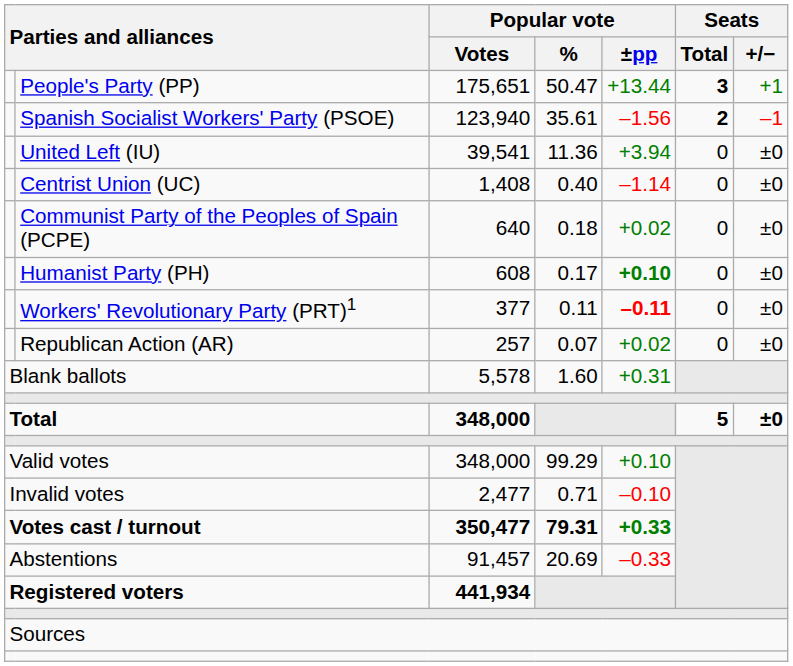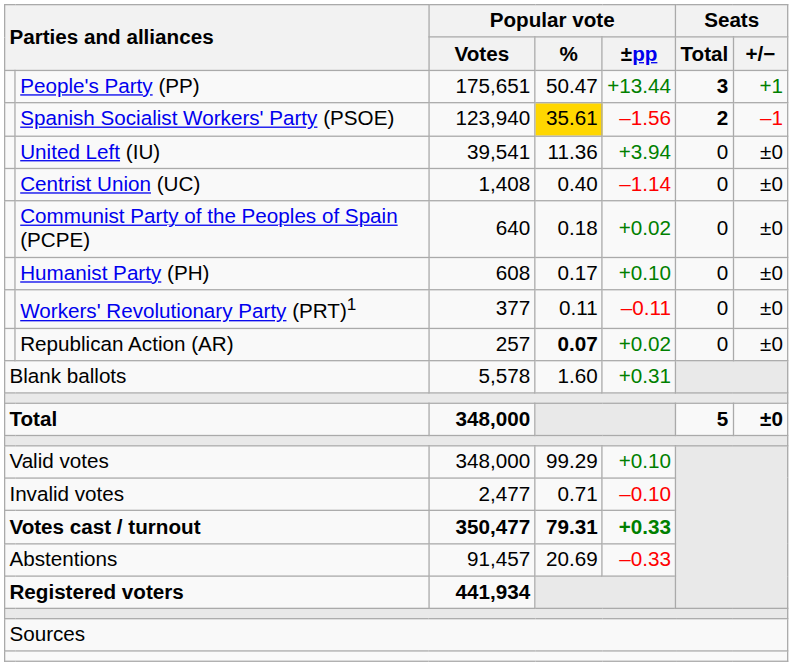Spanish Socialist Workers' Party (PSOE) | Popular vote / %: no background -> gold background
Humanist Party (PH) | Popular vote / ±pp: bold -> normal
Workers' Revolutionary Party (PRT)1 | Popular vote / ±pp: bold -> normal
Republican Action (AR) | Popular vote / %: normal -> bold
